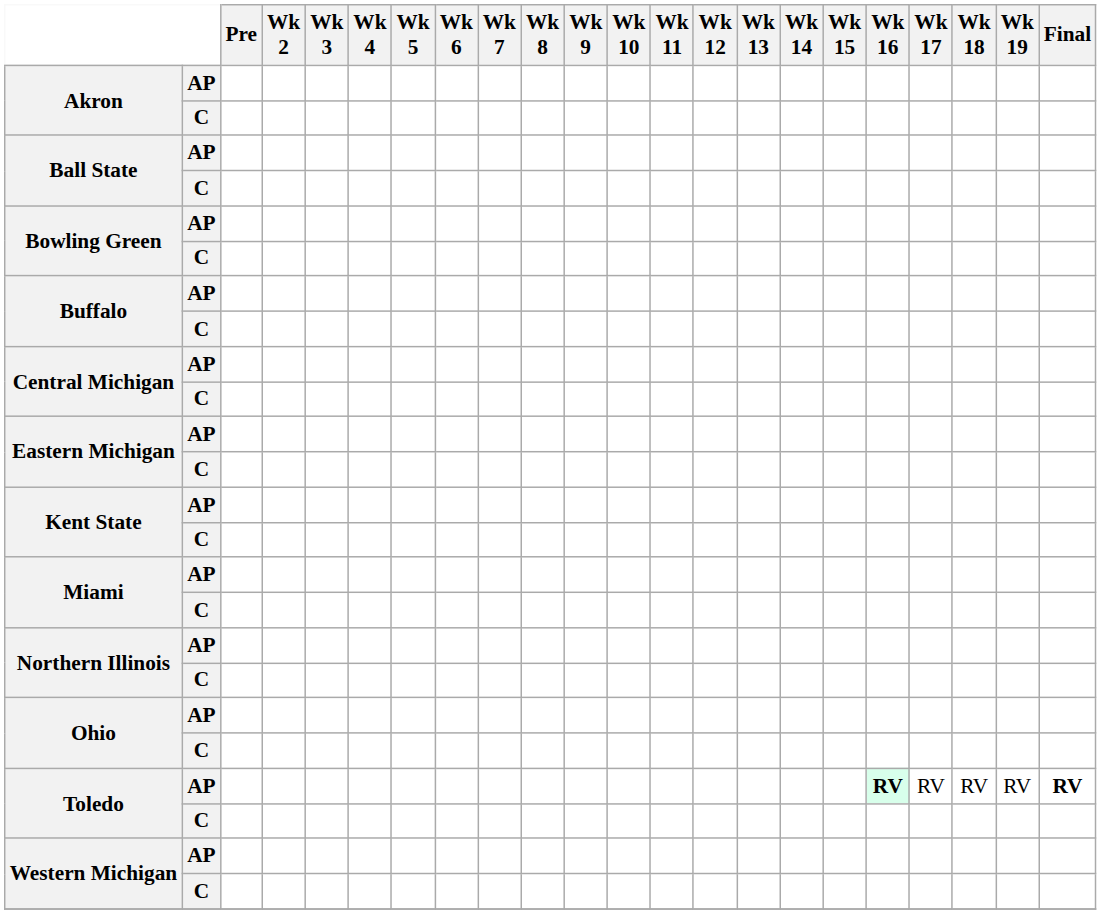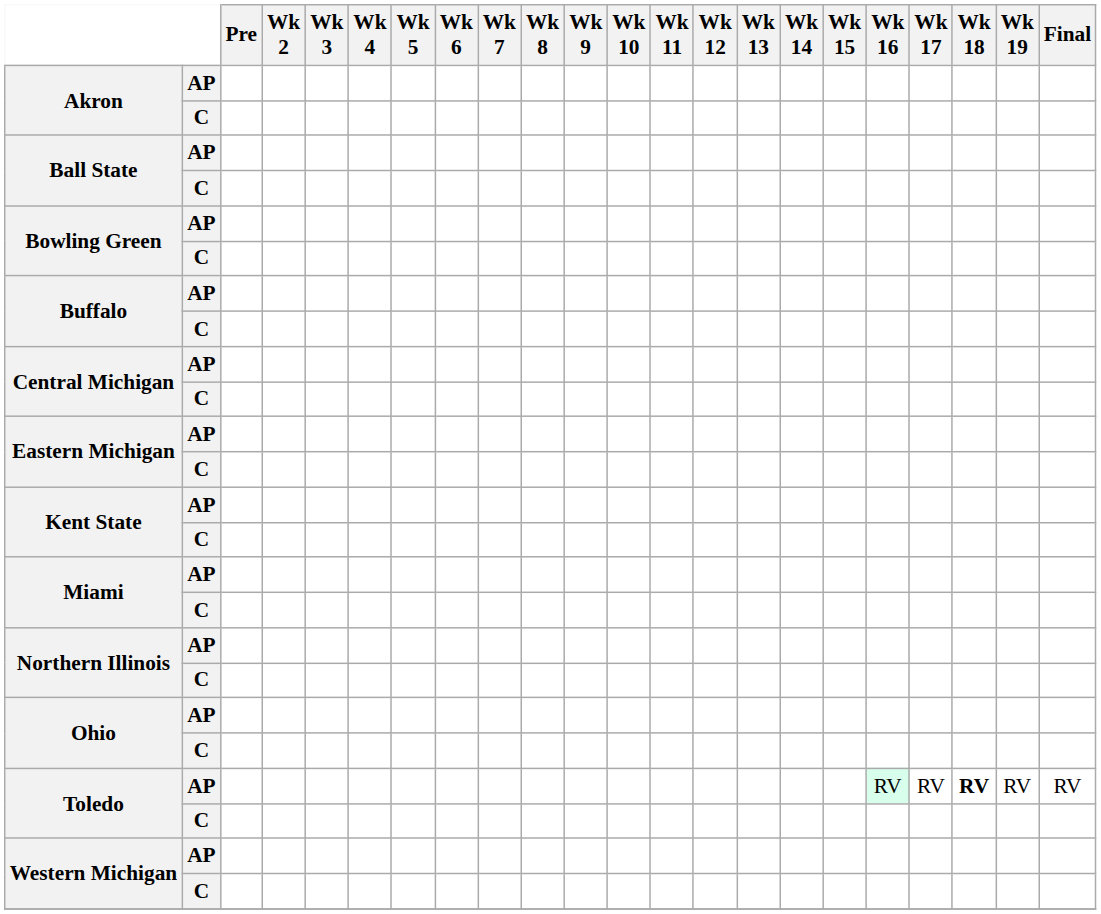Toledo / AP | Wk 16: bold -> normal
Toledo / AP | Wk 18: normal -> bold
Toledo / AP | Final: bold -> normal
